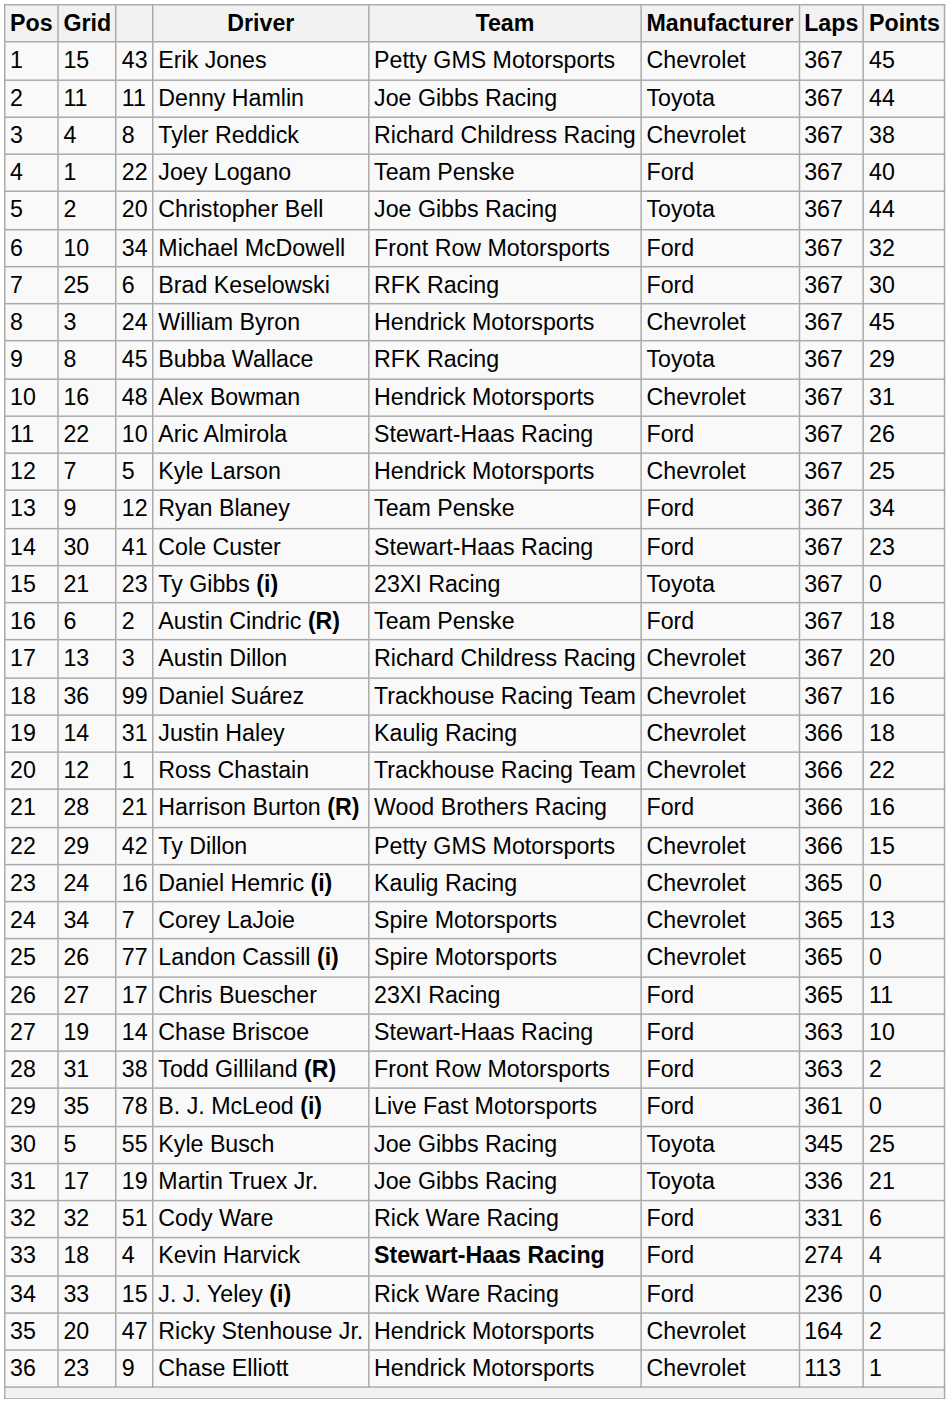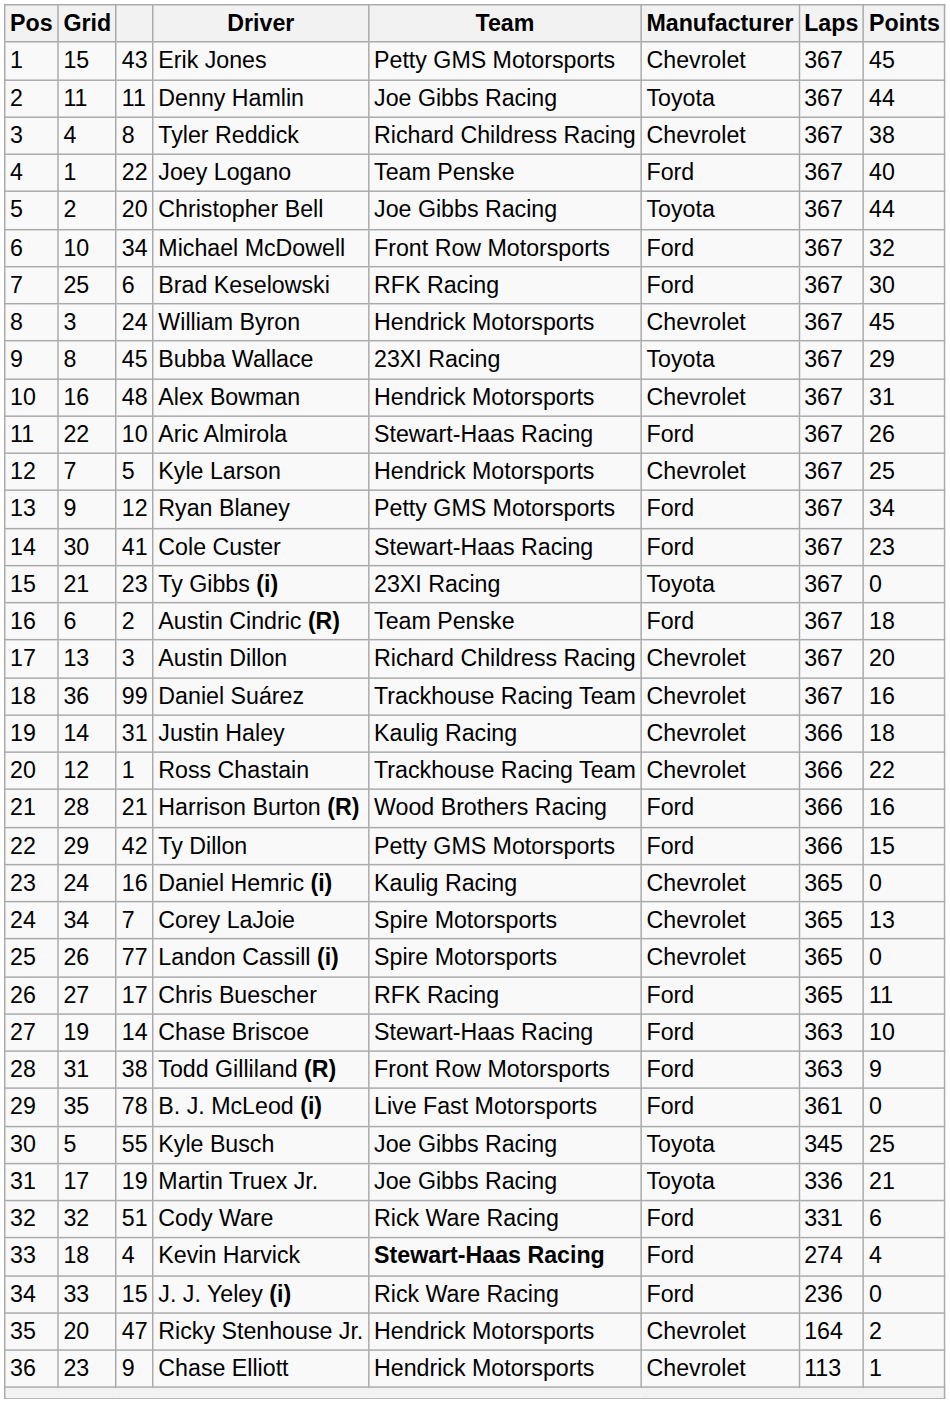Bubba Wallace | Team: RFK Racing -> 23XI Racing
Ryan Blaney | Team: Team Penske -> Petty GMS Motorsports
Ty Dillon | Manufacturer: Chevrolet -> Ford
Chris Buescher | Team: 23XI Racing -> RFK Racing
Todd Gilliland (R) | Points: 2 -> 9
